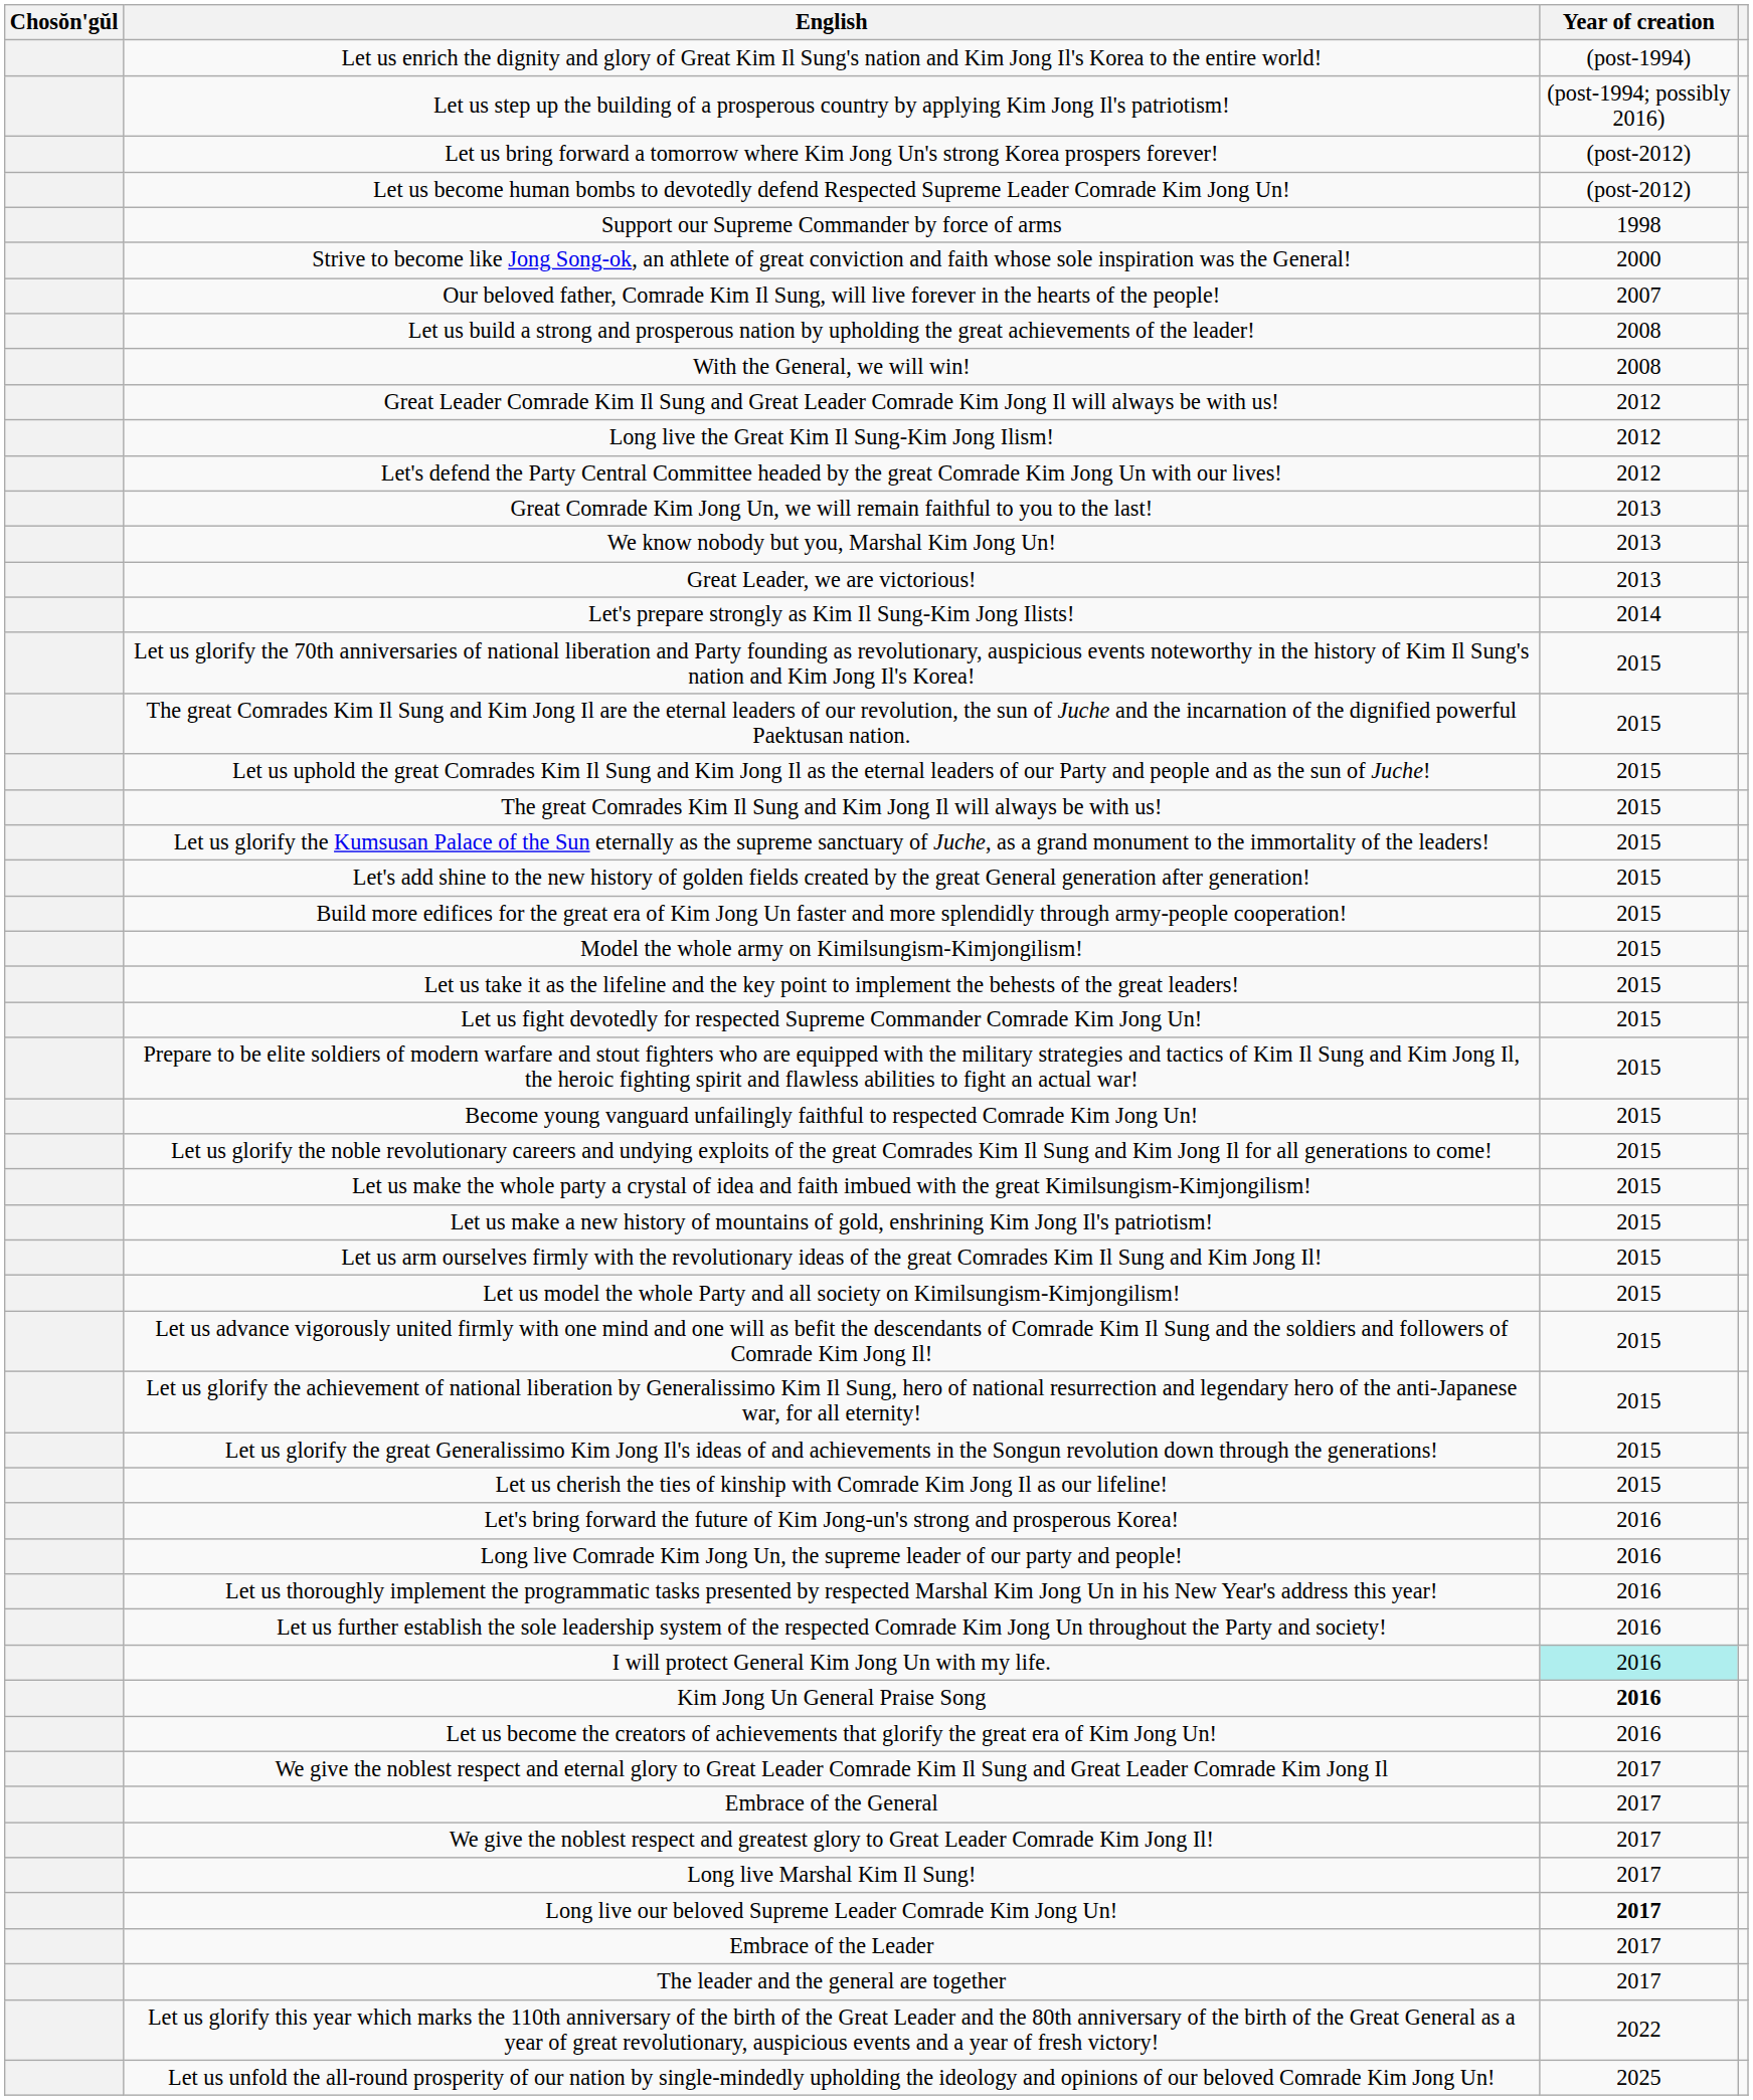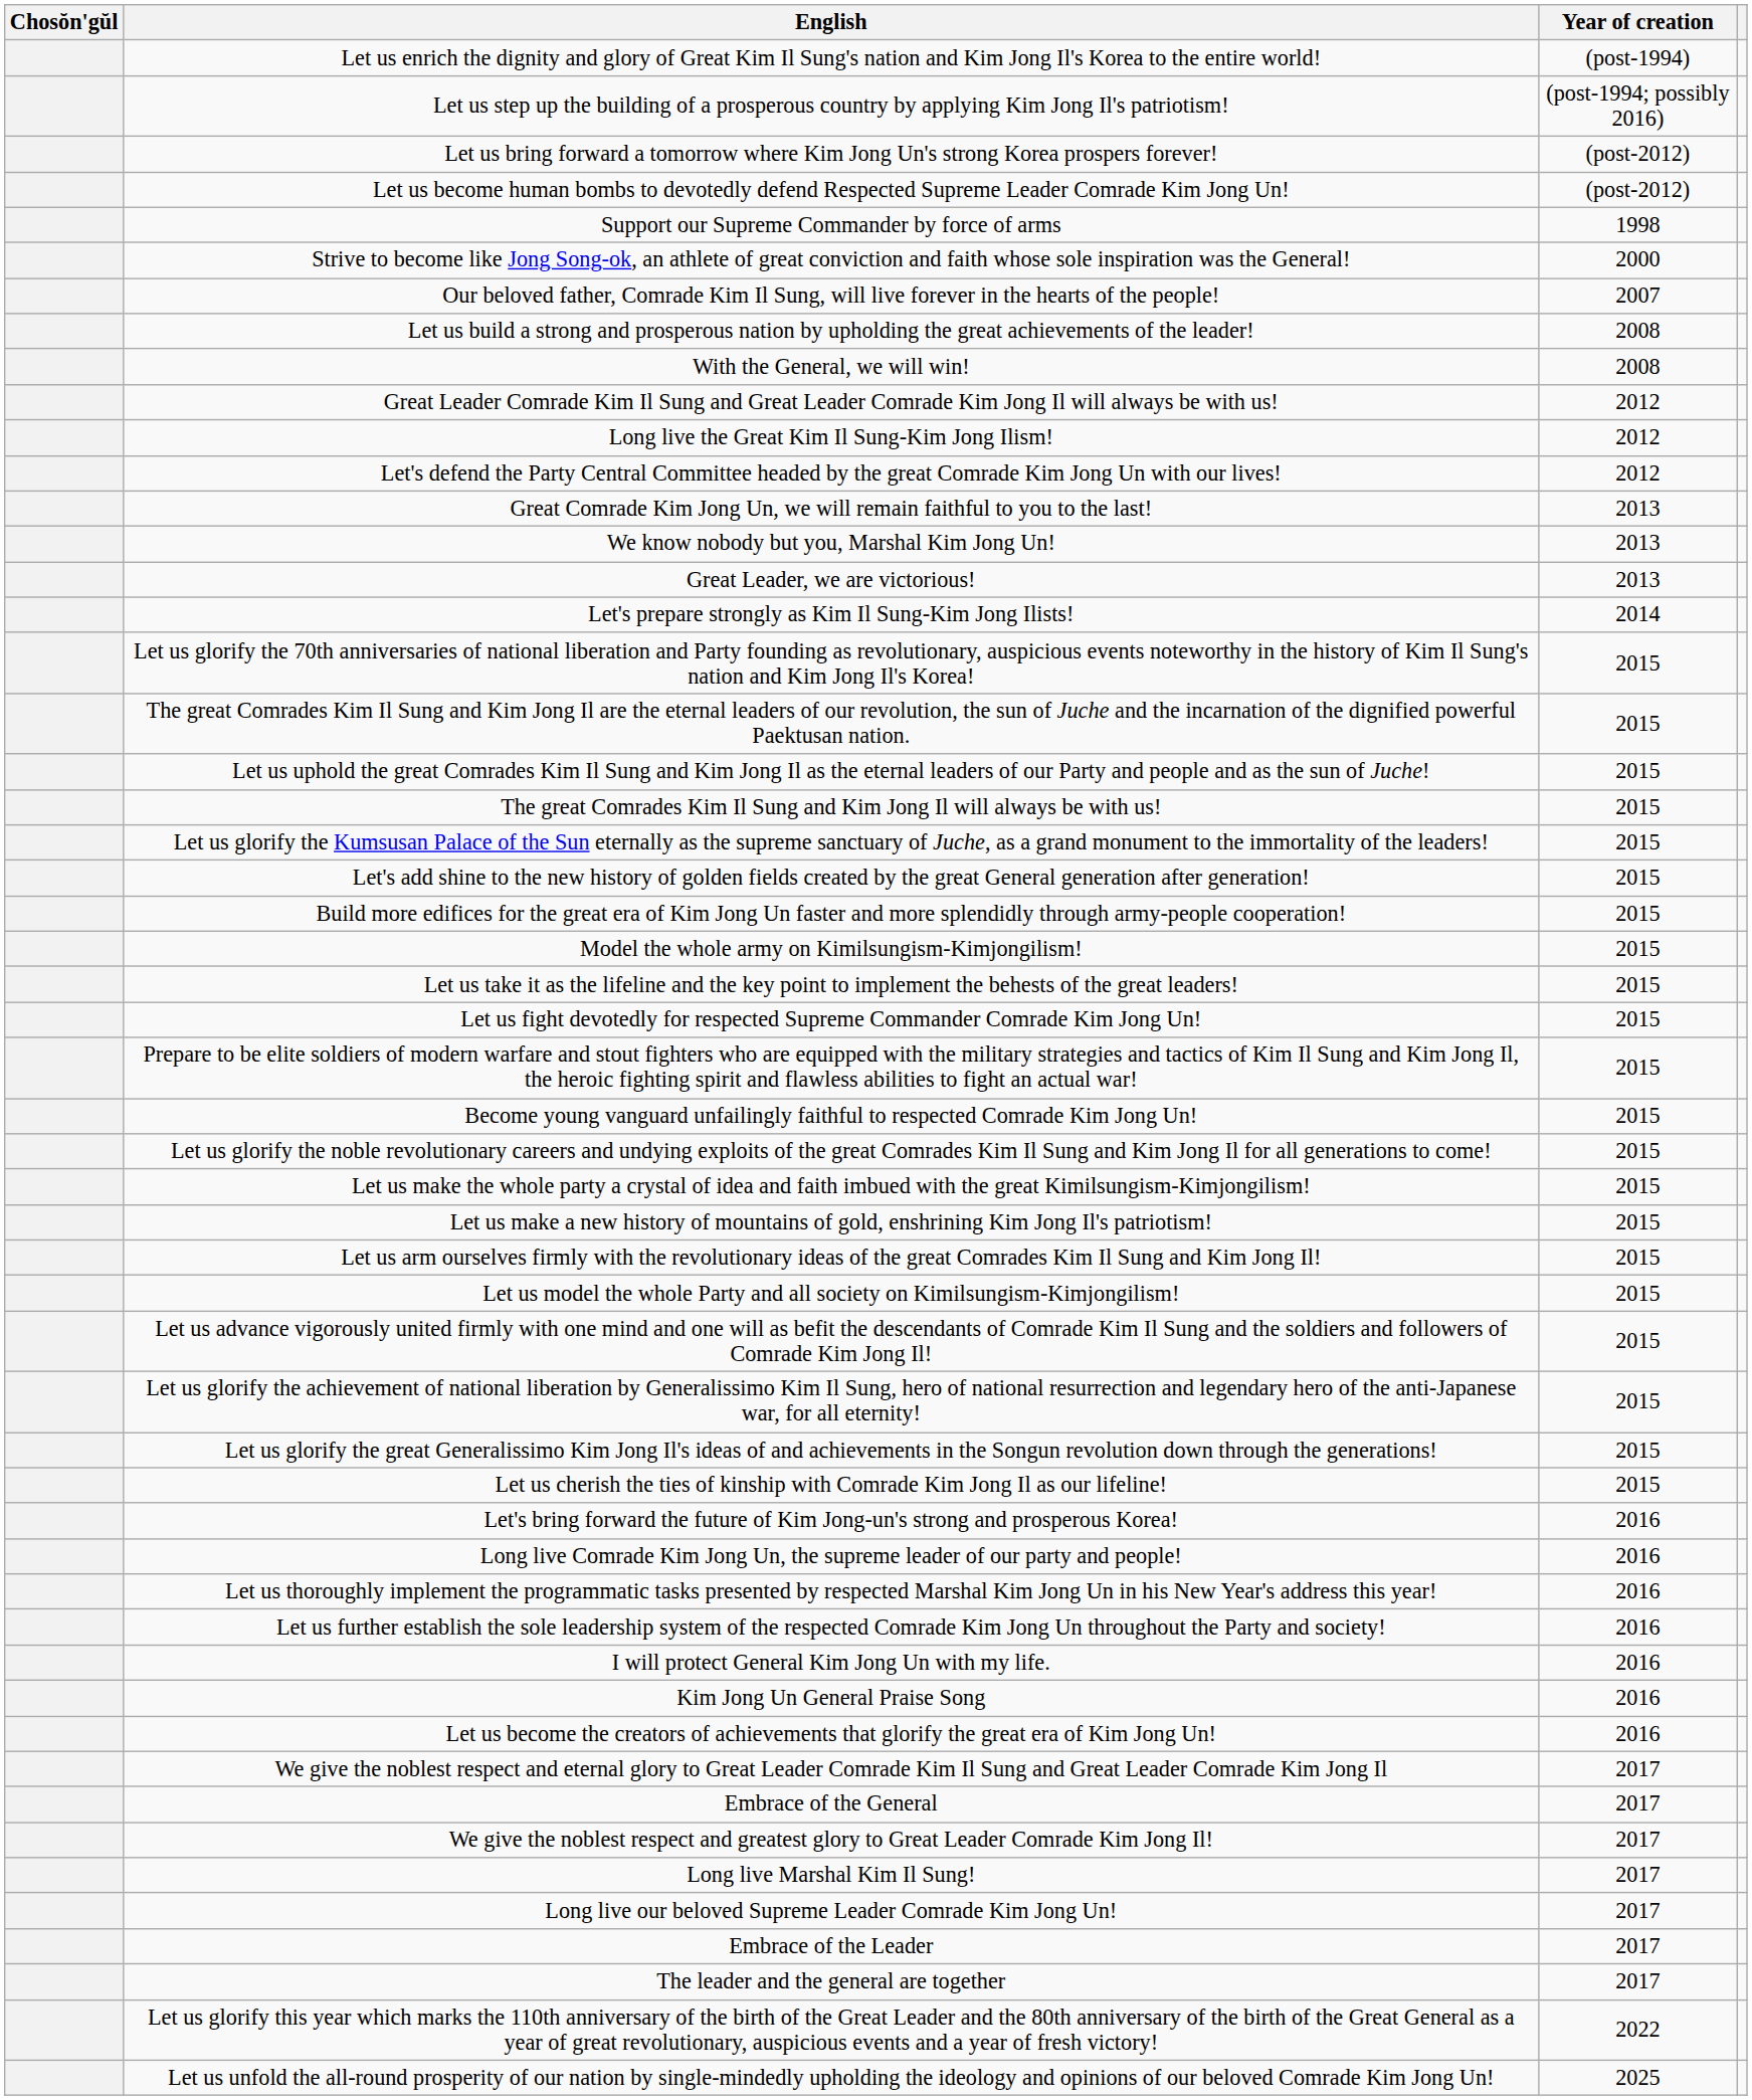I will protect General Kim Jong Un with my life. | Year of creation: paleturquoise background -> no background
Kim Jong Un General Praise Song | Year of creation: bold -> normal
Long live our beloved Supreme Leader Comrade Kim Jong Un! | Year of creation: bold -> normal
